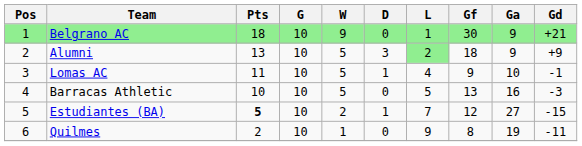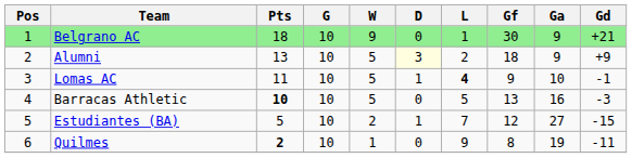Alumni | D: no background -> lightyellow background
Alumni | L: lightgreen background -> no background
Lomas AC | L: normal -> bold
Barracas Athletic | Pts: normal -> bold
Estudiantes (BA) | Pts: bold -> normal
Quilmes | Pts: normal -> bold
